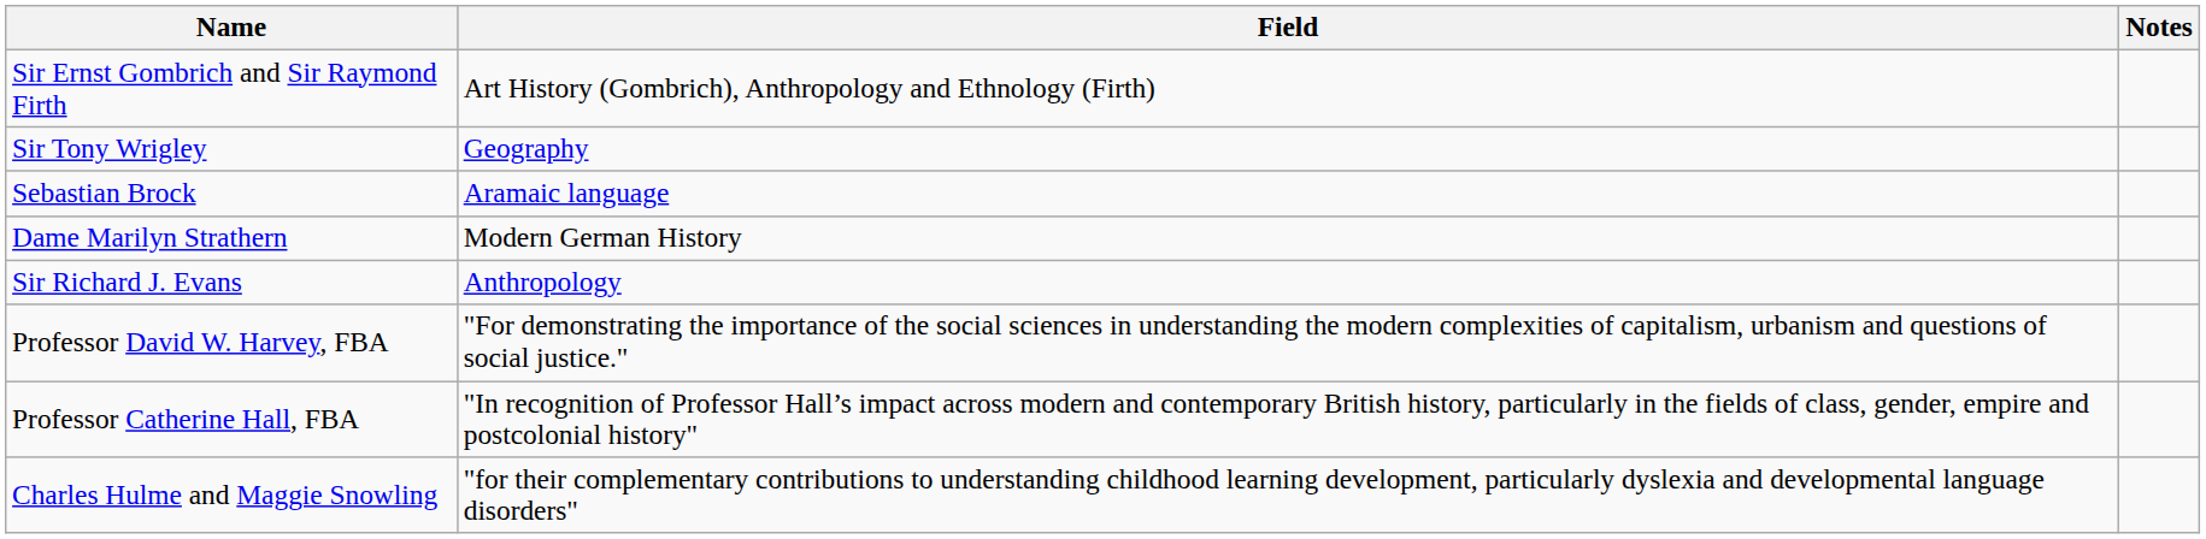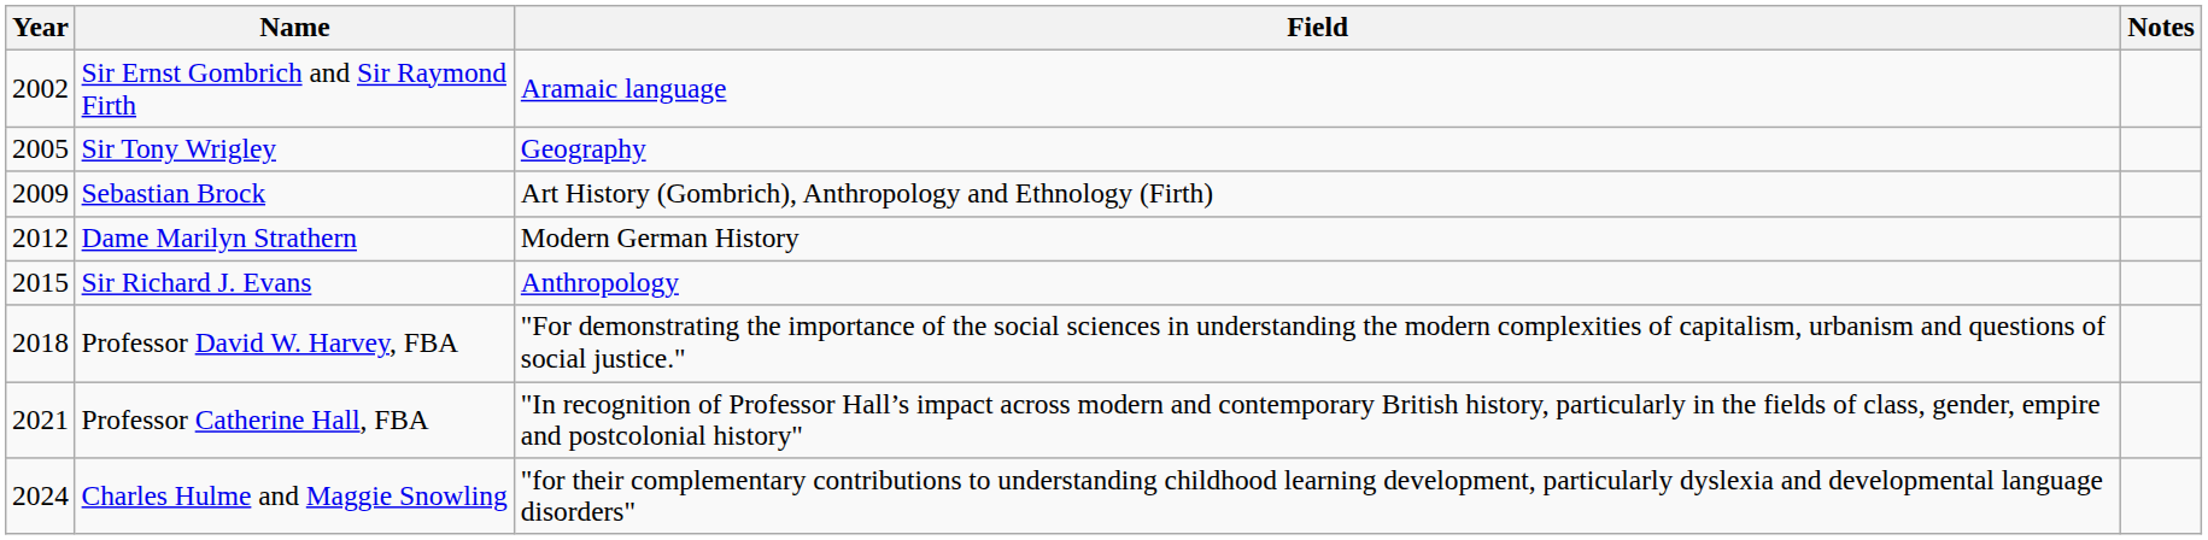+ column: Year | 2002 | 2005 | 2009 | 2012 | 2015 | 2018 | 2021 | 2024
Sir Ernst Gombrich and Sir Raymond Firth | Field: Art History (Gombrich), Anthropology and Ethnology (Firth) -> Aramaic language
Sebastian Brock | Field: Aramaic language -> Art History (Gombrich), Anthropology and Ethnology (Firth)
